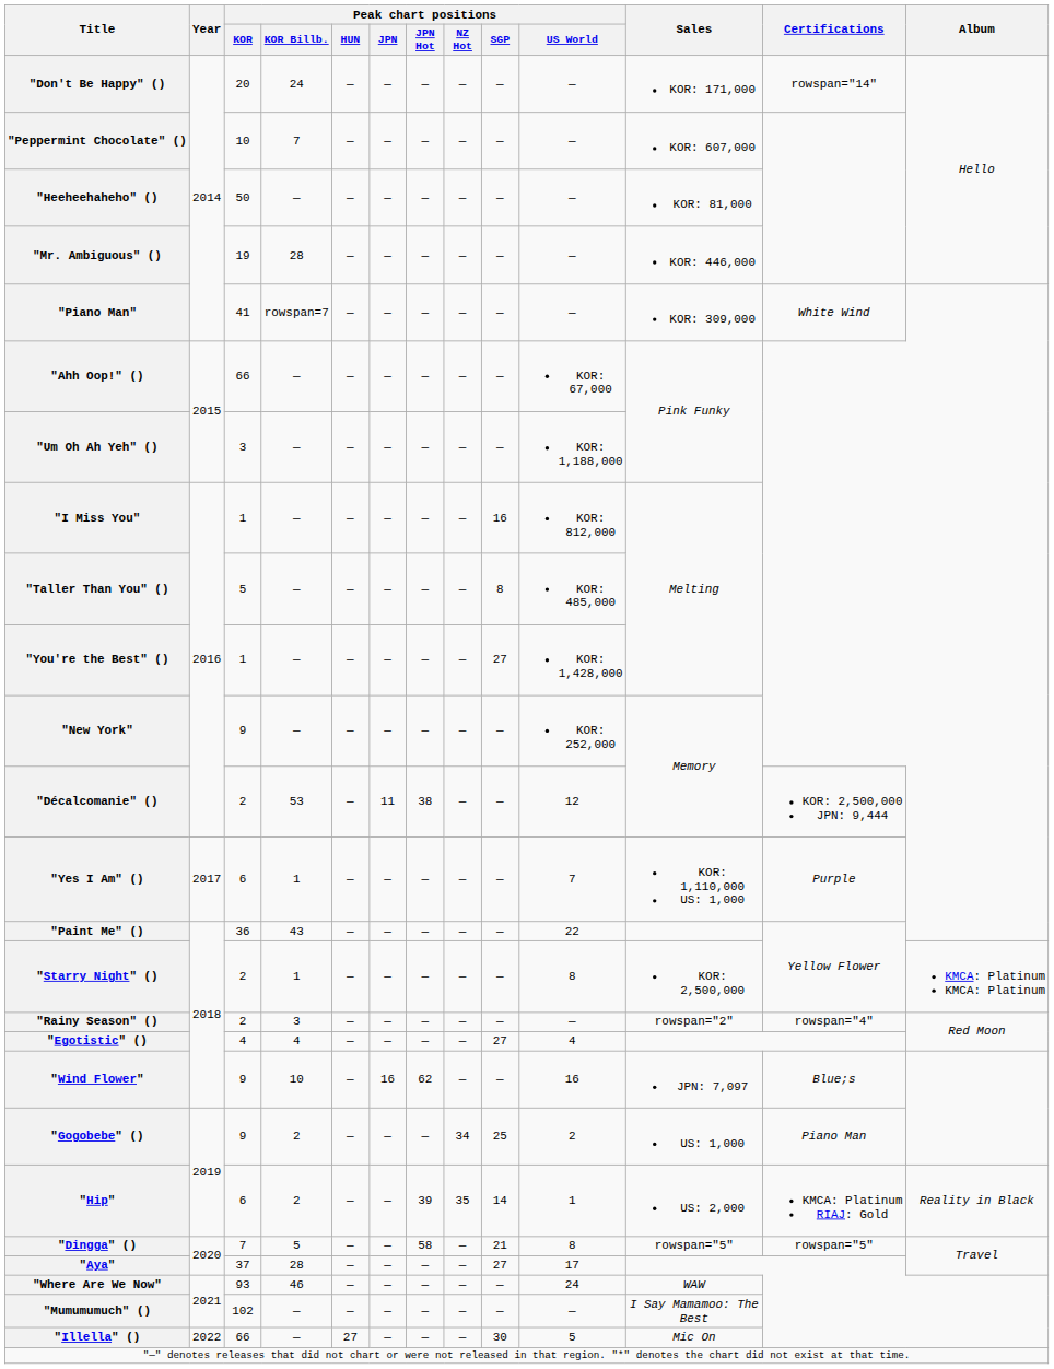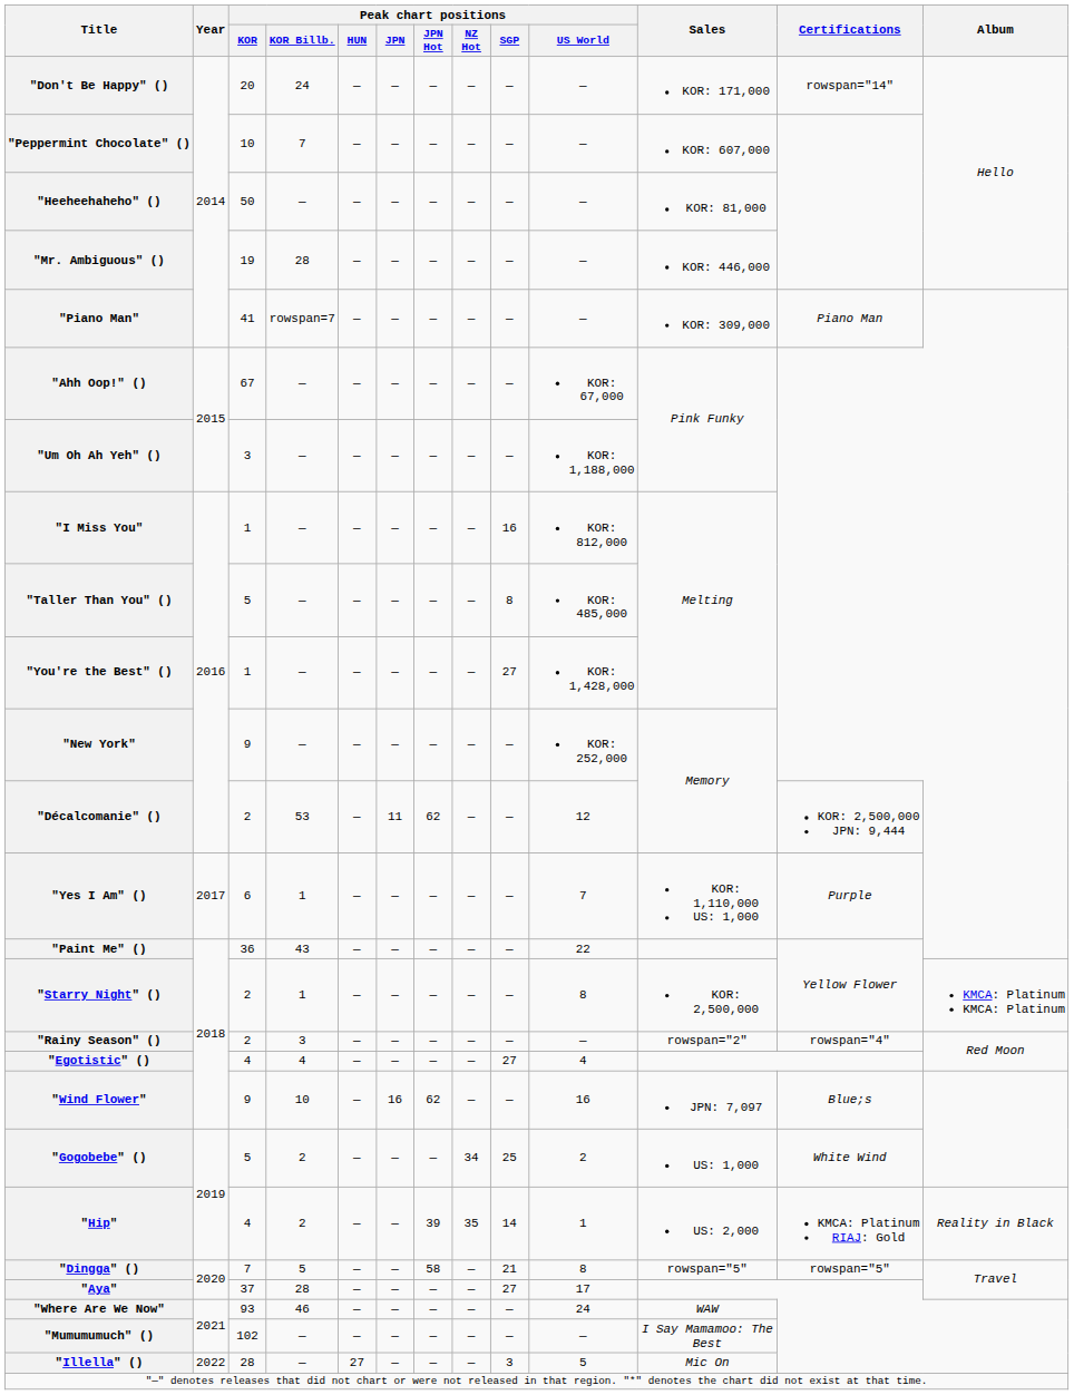"Piano Man" | Certifications: White Wind -> Piano Man
"Ahh Oop!" () | Peak chart positions / KOR: 66 -> 67
"Décalcomanie" () | Peak chart positions / JPN Hot: 38 -> 62
"Gogobebe" () | Peak chart positions / KOR: 9 -> 5
"Gogobebe" () | Certifications: Piano Man -> White Wind
"Hip" | Peak chart positions / KOR: 6 -> 4
"Illella" () | Peak chart positions / KOR: 66 -> 28
"Illella" () | Peak chart positions / SGP: 30 -> 3
